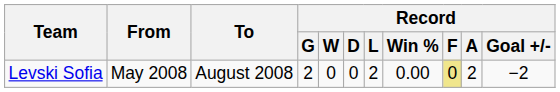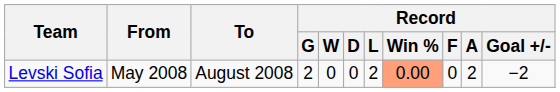Levski Sofia | Record / Win %: no background -> lightsalmon background
Levski Sofia | Record / F: khaki background -> no background
